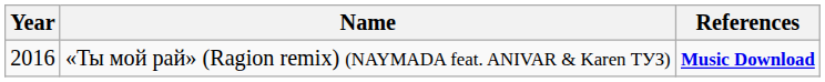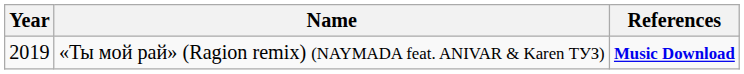row 2 | Year: 2016 -> 2019
